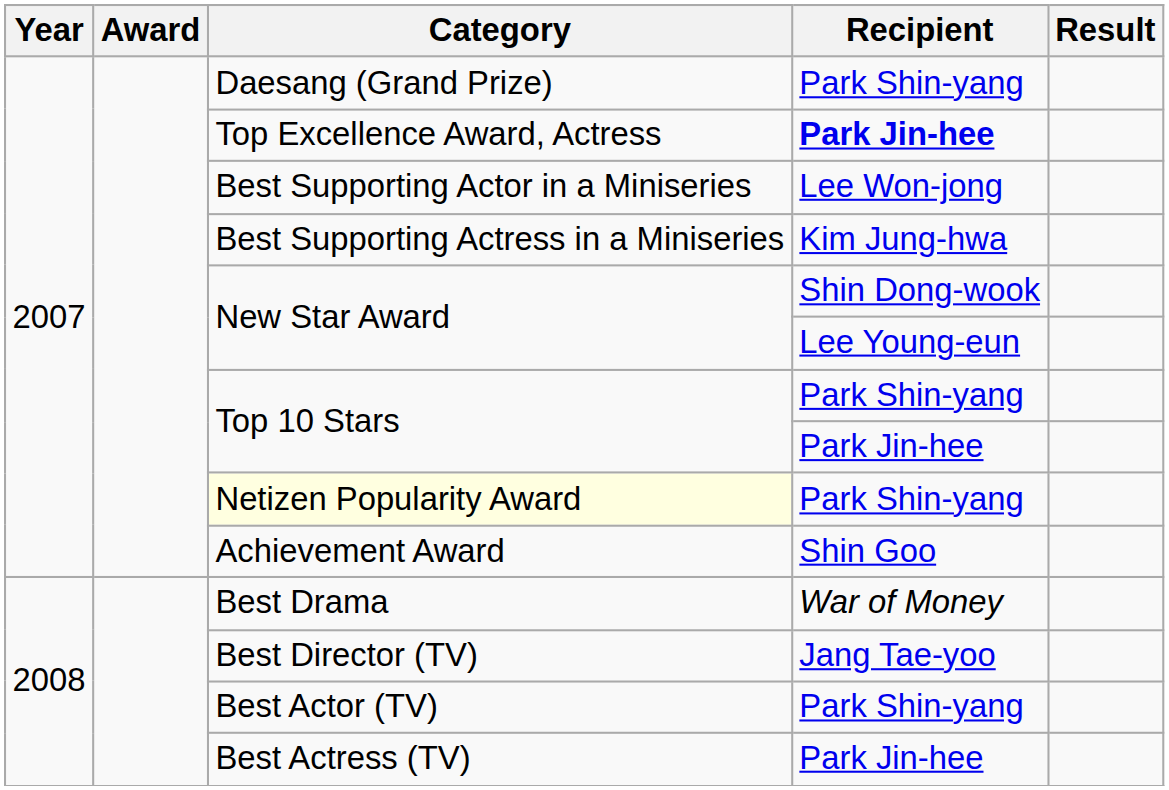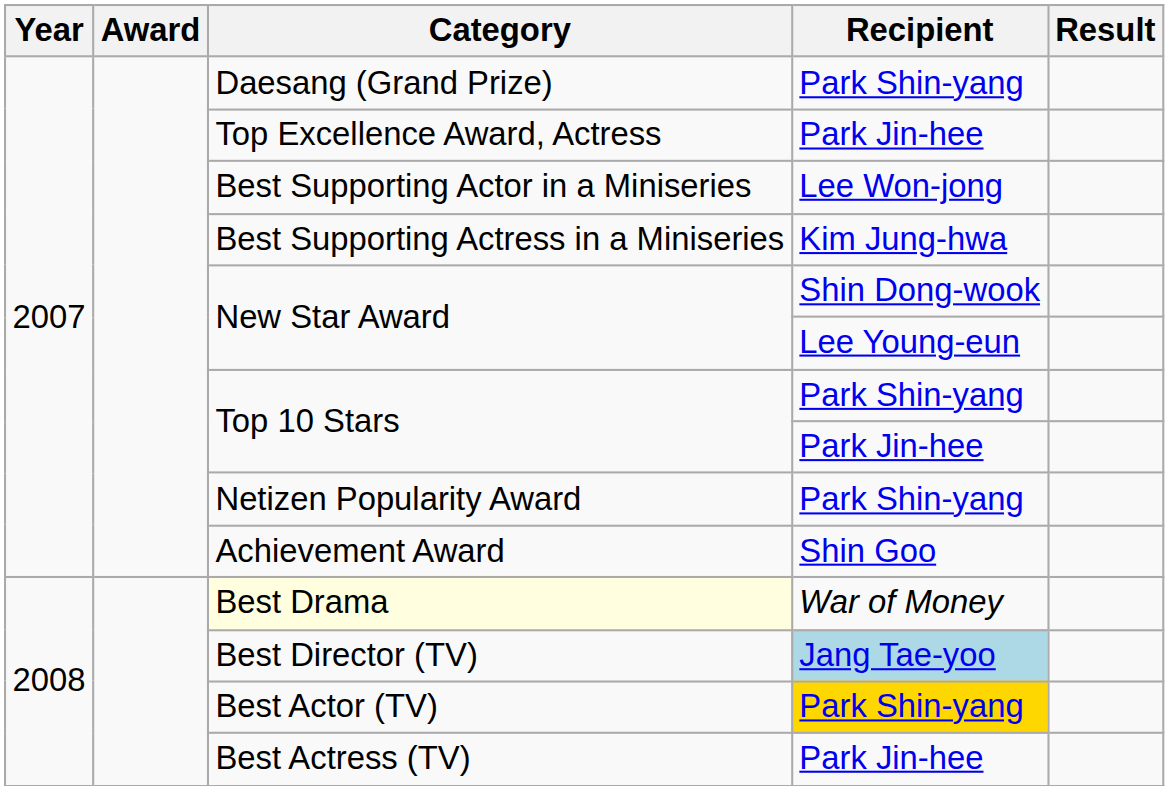Top Excellence Award, Actress | Recipient: bold -> normal
Netizen Popularity Award | Category: lightyellow background -> no background
Best Drama | Category: no background -> lightyellow background
Best Director (TV) | Recipient: no background -> lightblue background
Best Actor (TV) | Recipient: no background -> gold background
